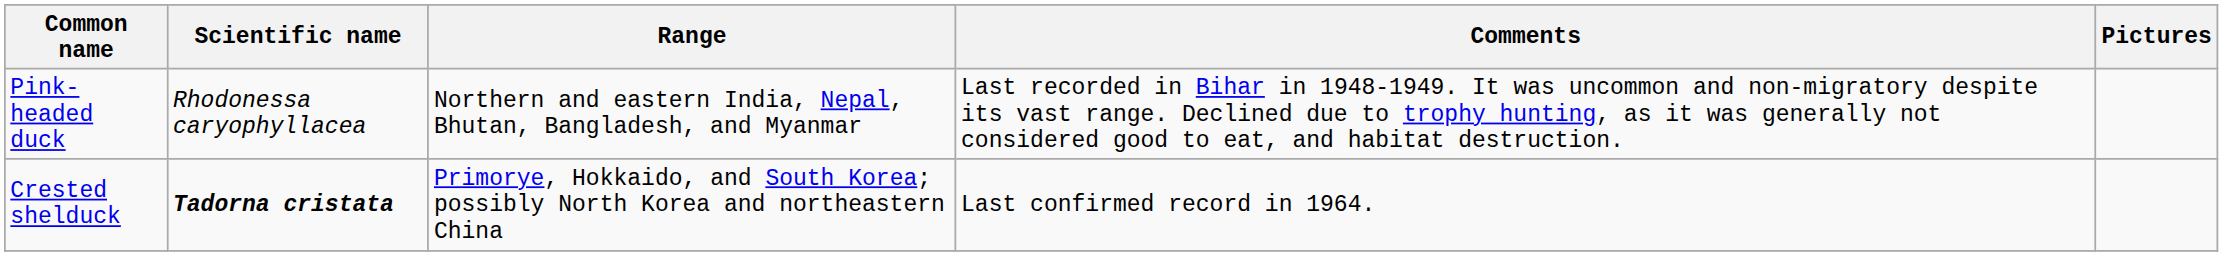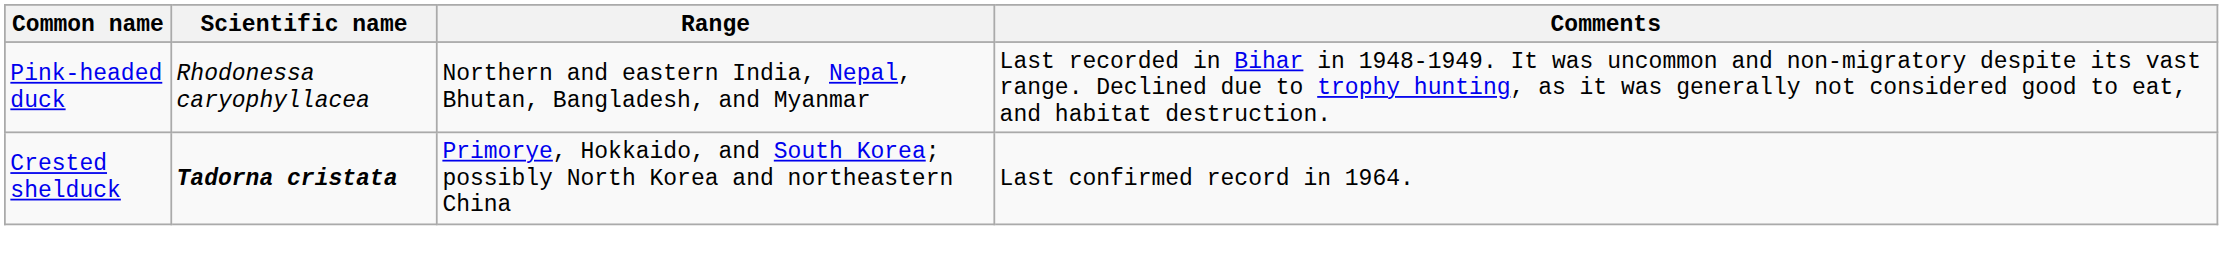- column: Pictures
